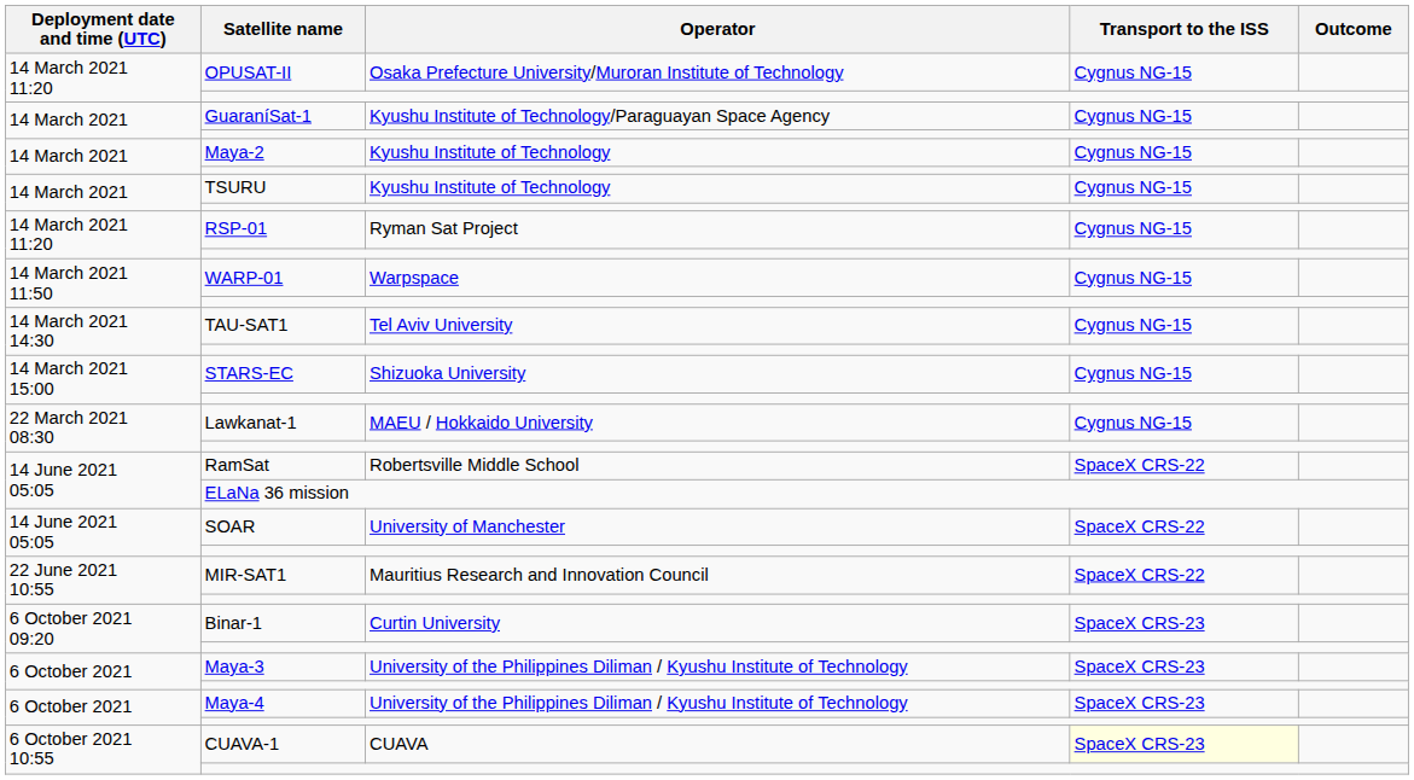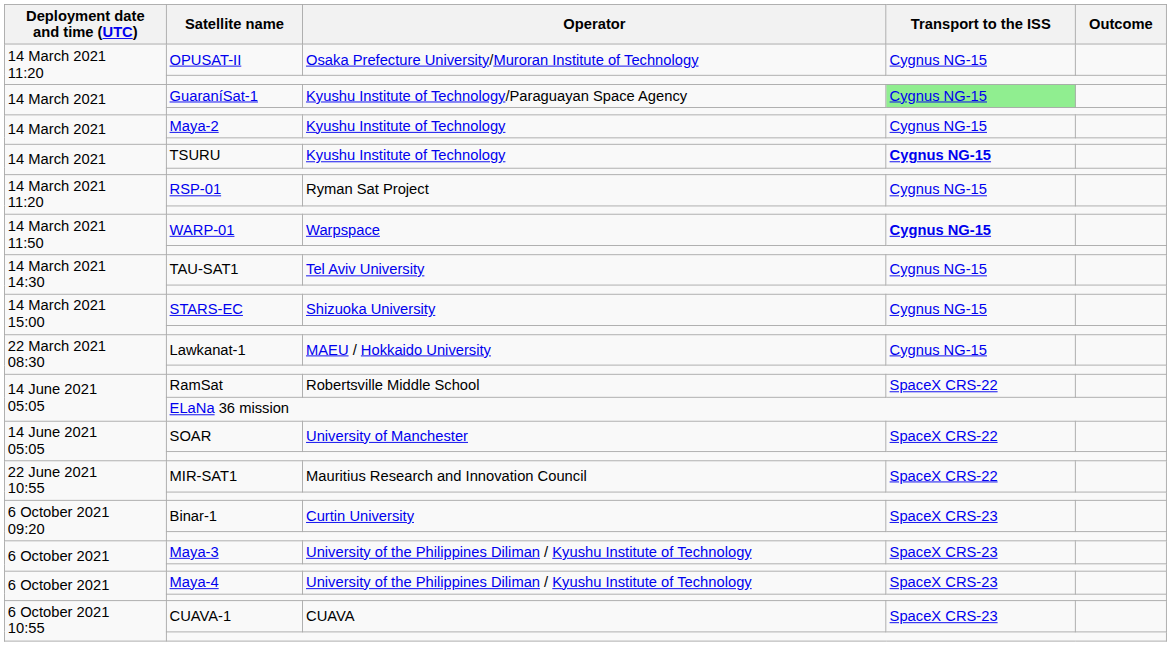GuaraníSat-1 | Transport to the ISS: no background -> lightgreen background
TSURU | Transport to the ISS: normal -> bold
WARP-01 | Transport to the ISS: normal -> bold
CUAVA-1 | Transport to the ISS: lightyellow background -> no background
